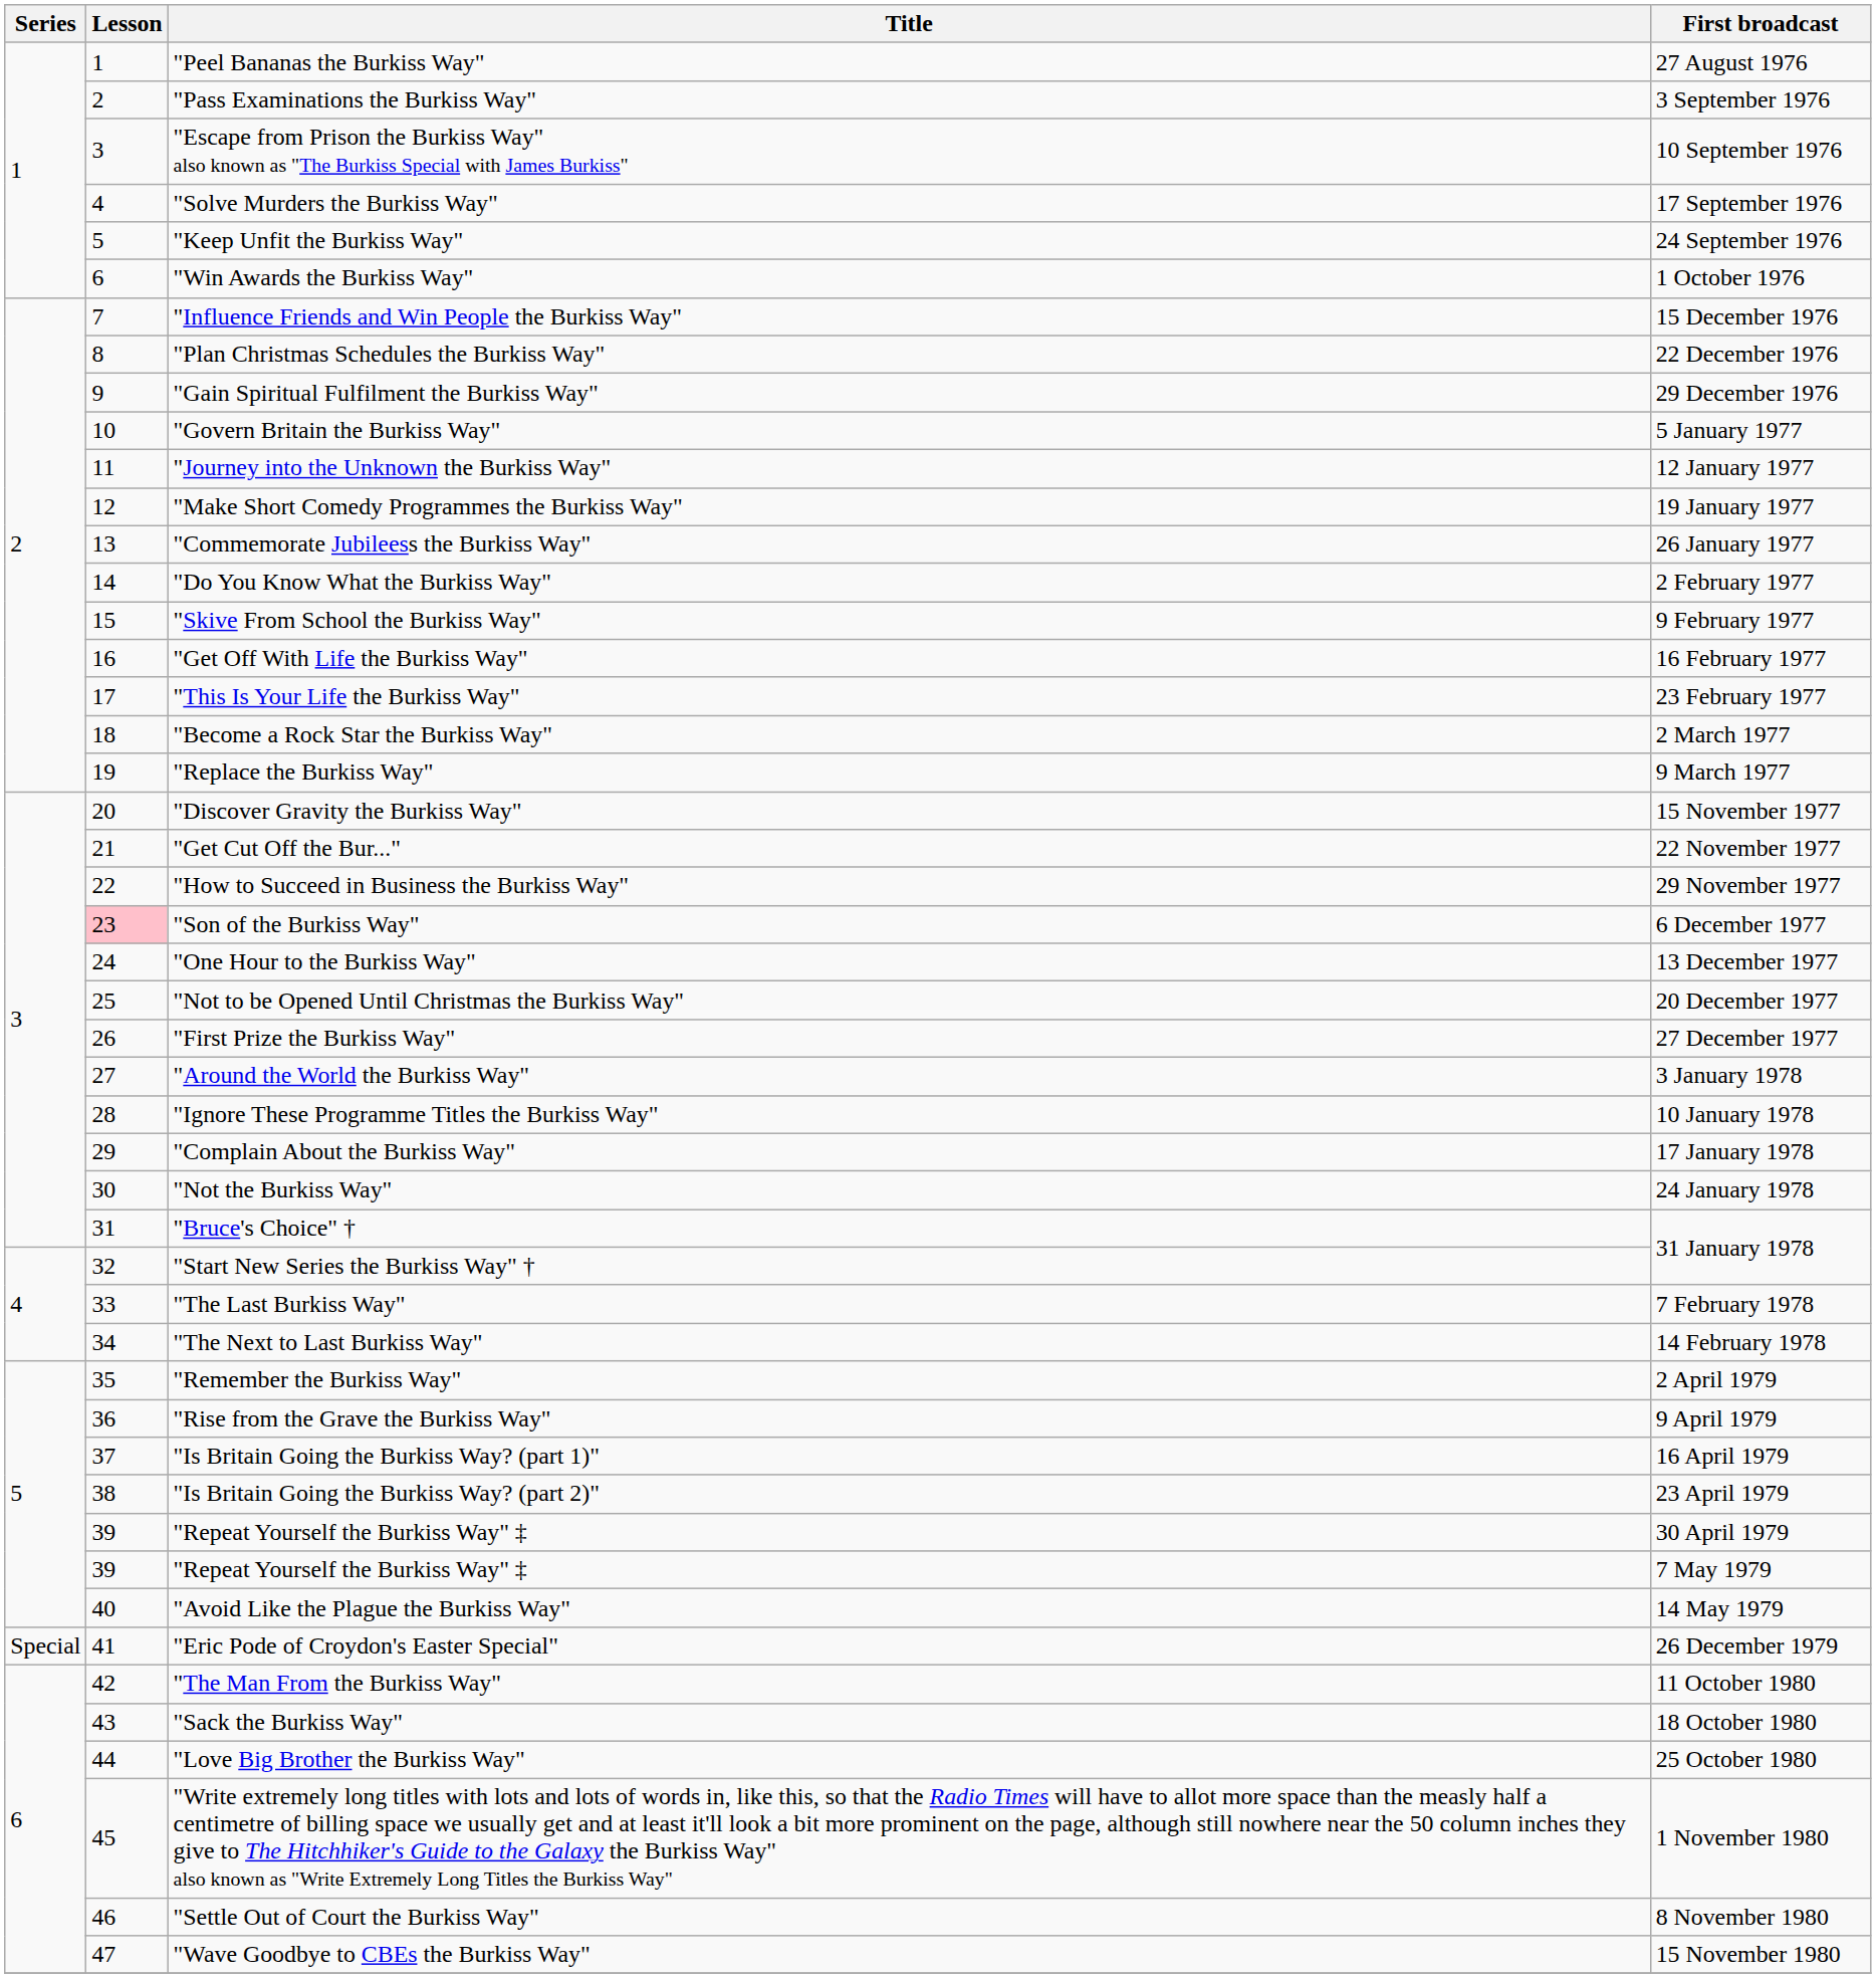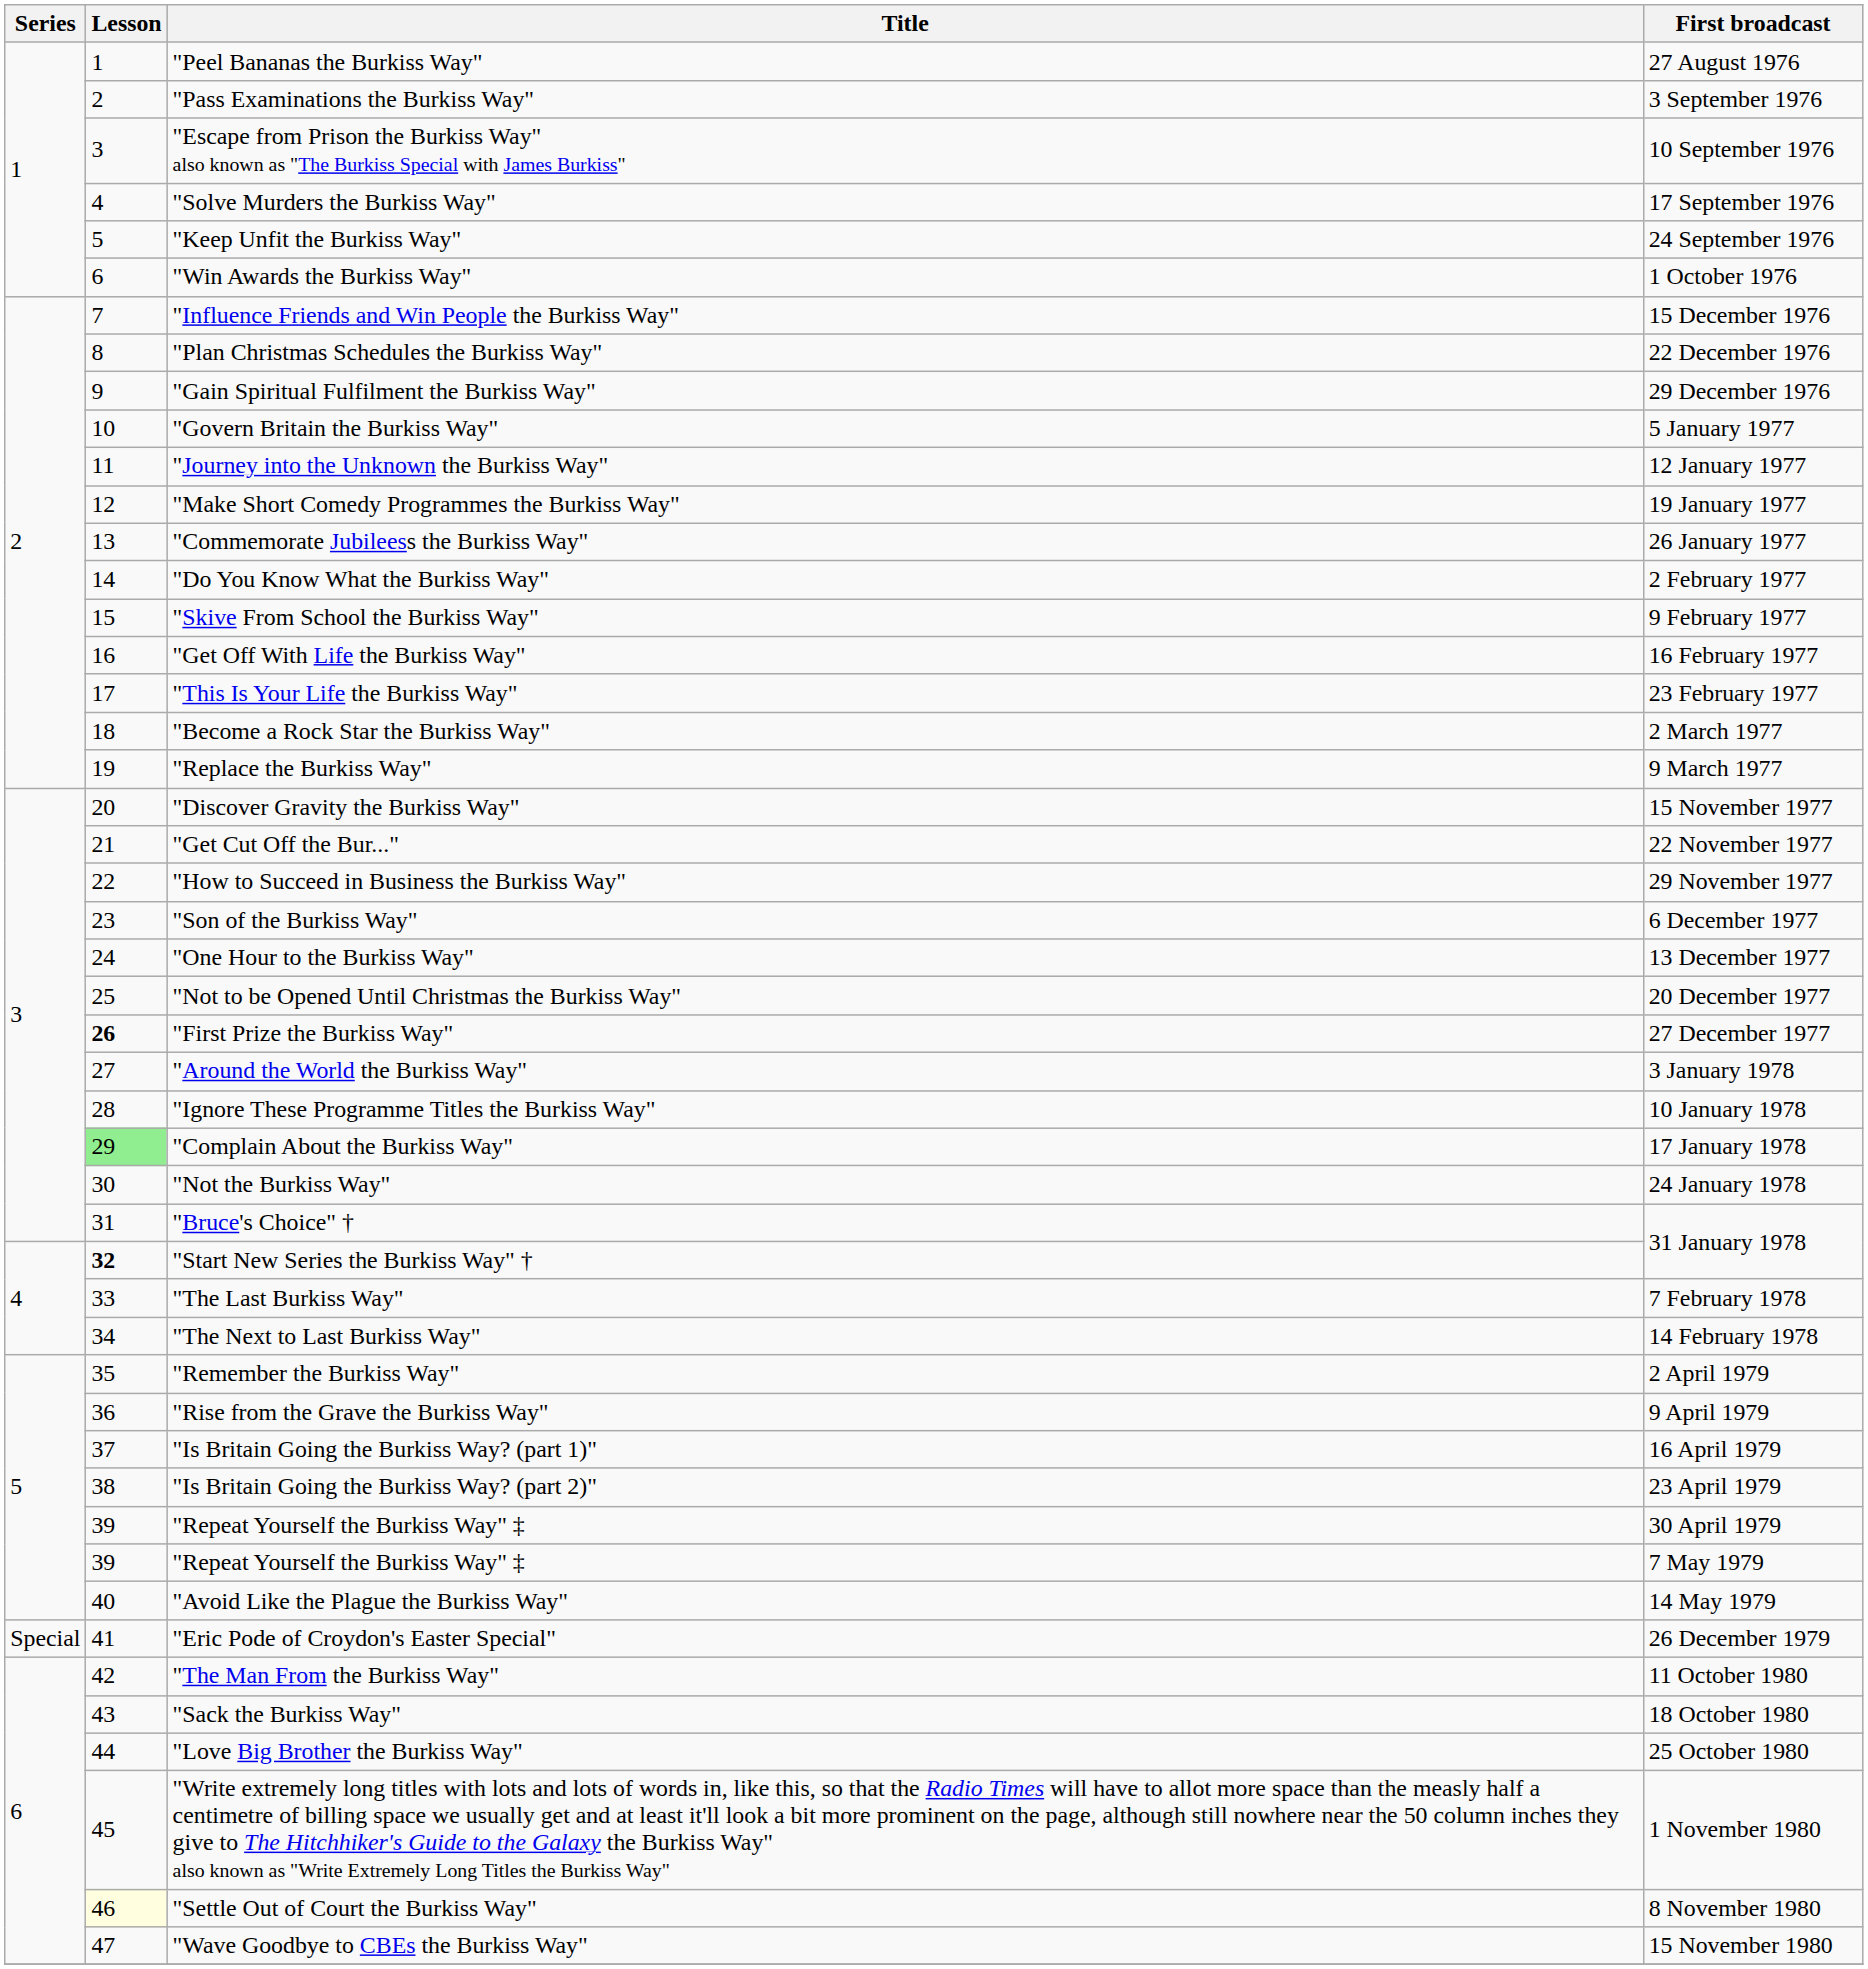"Son of the Burkiss Way" | Lesson: pink background -> no background
"First Prize the Burkiss Way" | Lesson: normal -> bold
"Complain About the Burkiss Way" | Lesson: no background -> lightgreen background
"Start New Series the Burkiss Way" † | Lesson: normal -> bold
"Settle Out of Court the Burkiss Way" | Lesson: no background -> lightyellow background
